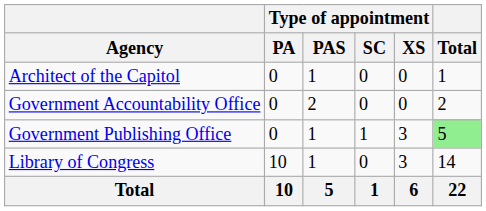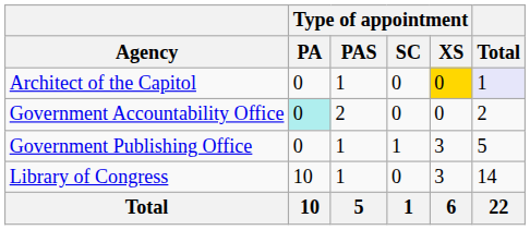Architect of the Capitol | Type of appointment / XS: no background -> gold background
Architect of the Capitol | Total: no background -> lavender background
Government Accountability Office | Type of appointment / PA: no background -> paleturquoise background
Government Publishing Office | Total: lightgreen background -> no background
